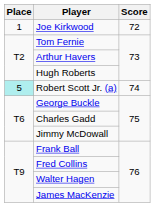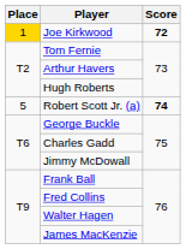Joe Kirkwood | Place: no background -> gold background
Joe Kirkwood | Score: normal -> bold
Robert Scott Jr. (a) | Place: paleturquoise background -> no background
Robert Scott Jr. (a) | Score: normal -> bold
